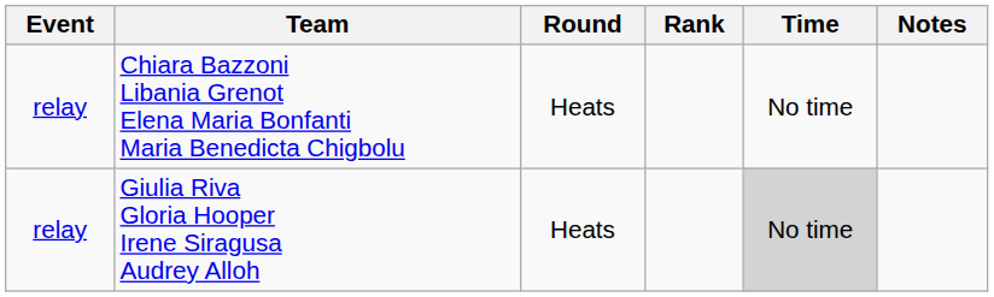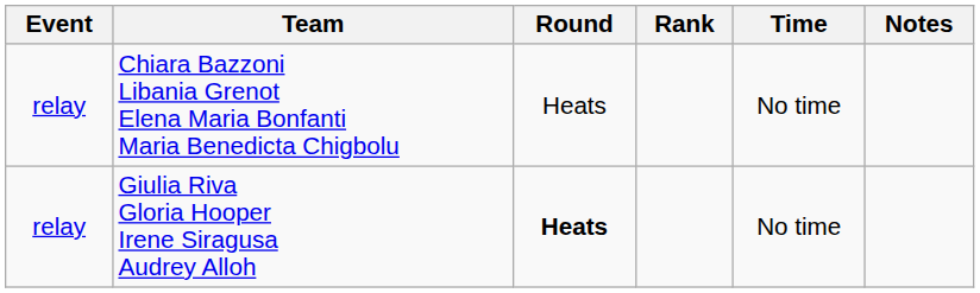Giulia Riva Gloria Hooper Irene Siragusa Audrey Alloh | Round: normal -> bold
Giulia Riva Gloria Hooper Irene Siragusa Audrey Alloh | Time: lightgrey background -> no background
